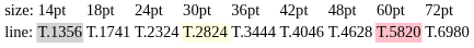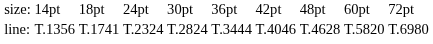line: | column 2: lightgrey background -> no background
line: | column 5: lightyellow background -> no background
line: | column 9: pink background -> no background
